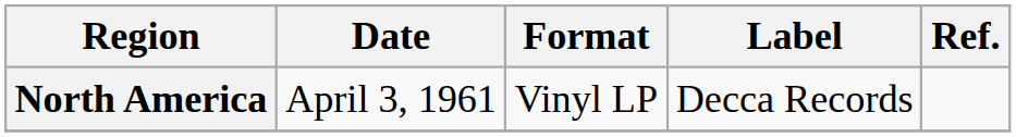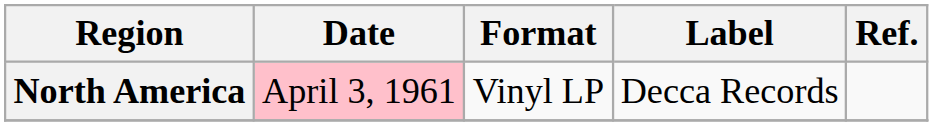North America | Date: no background -> pink background
